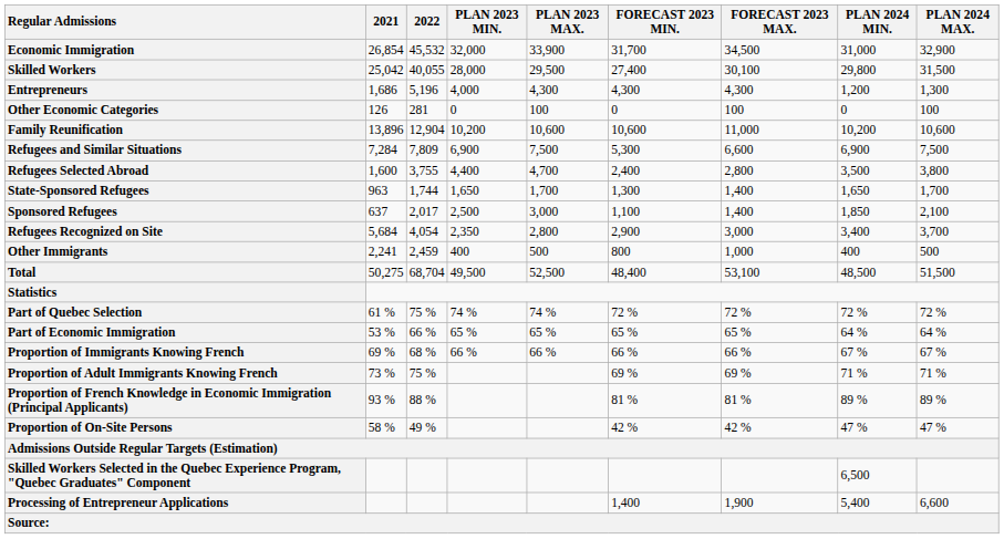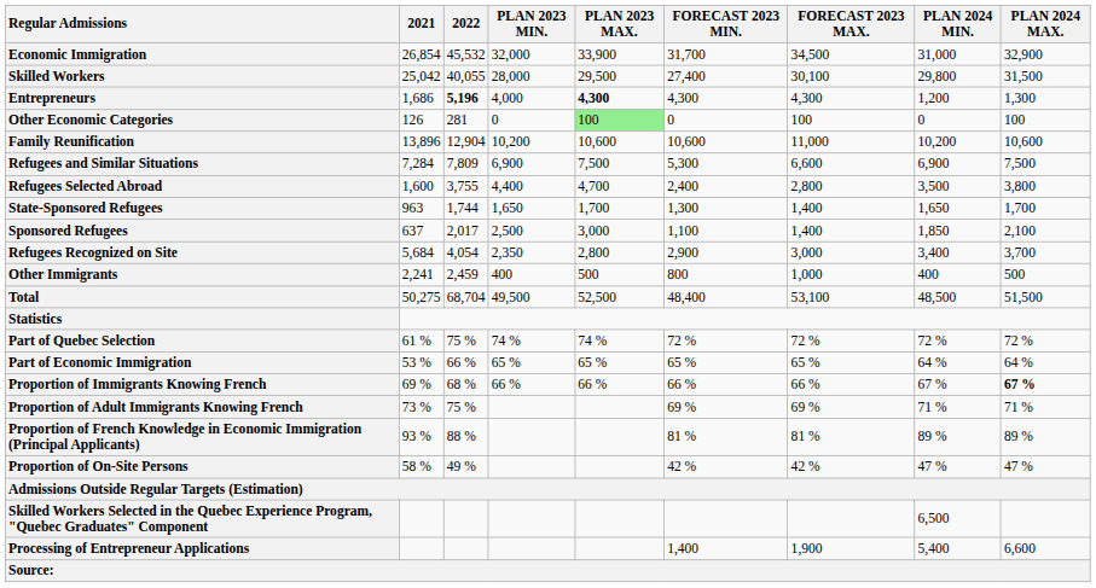Entrepreneurs | 2022: normal -> bold
Entrepreneurs | PLAN 2023 MAX.: normal -> bold
Other Economic Categories | PLAN 2023 MAX.: no background -> lightgreen background
Proportion of Immigrants Knowing French | PLAN 2024 MAX.: normal -> bold
